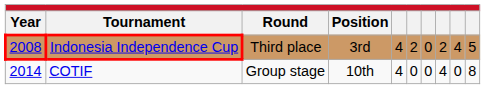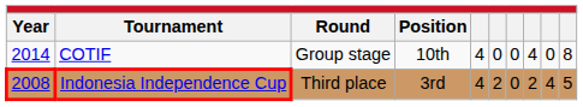rows swapped: Indonesia Independence Cup <-> COTIF
